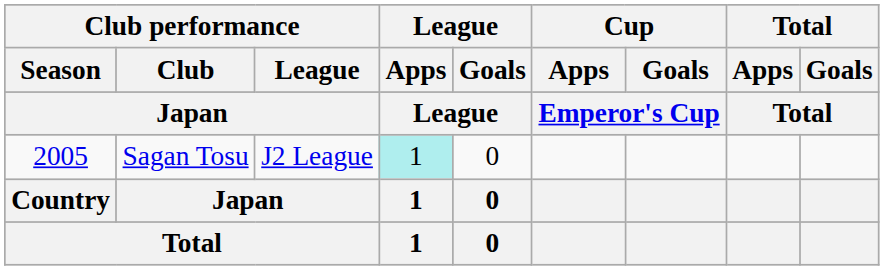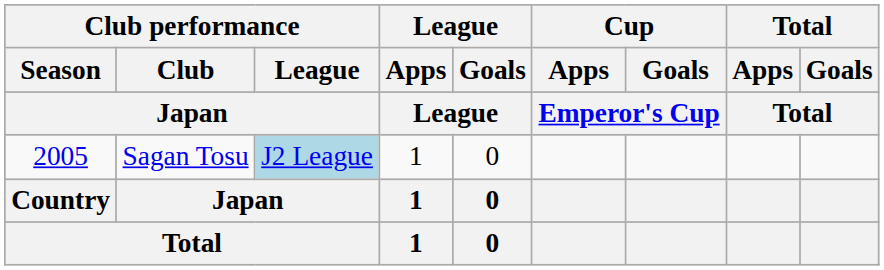Sagan Tosu | Club performance / League / Japan: no background -> lightblue background
Sagan Tosu | League / Apps / League: paleturquoise background -> no background
